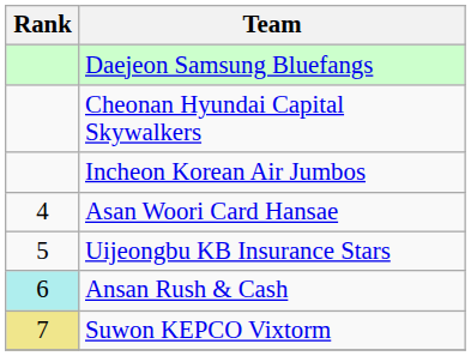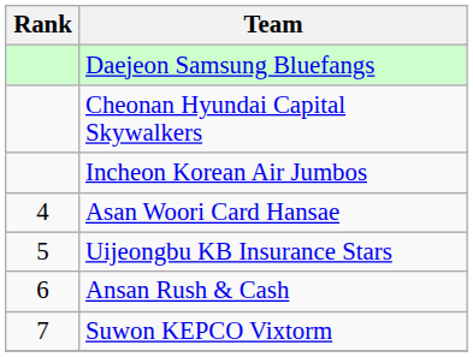Ansan Rush & Cash | Rank: paleturquoise background -> no background
Suwon KEPCO Vixtorm | Rank: khaki background -> no background
